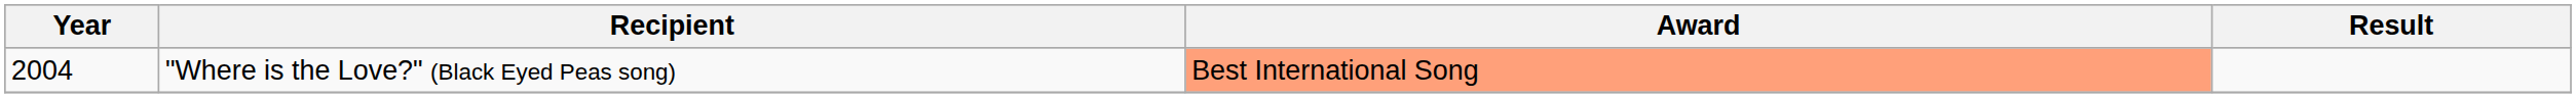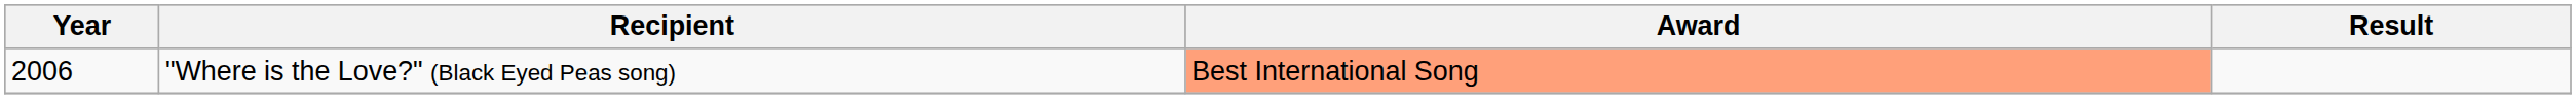"Where is the Love?" (Black Eyed Peas song) | Year: 2004 -> 2006
